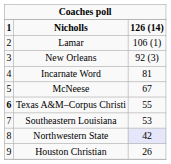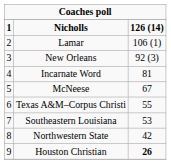Texas A&M–Corpus Christi | column 1: bold -> normal
Northwestern State | column 3: lavender background -> no background
Houston Christian | column 3: normal -> bold
